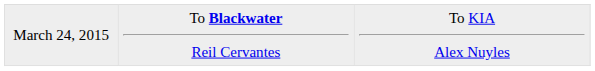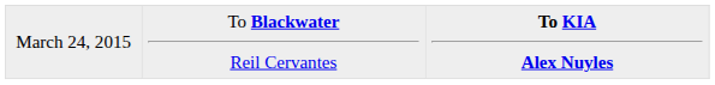March 24, 2015 | column 3: normal -> bold
